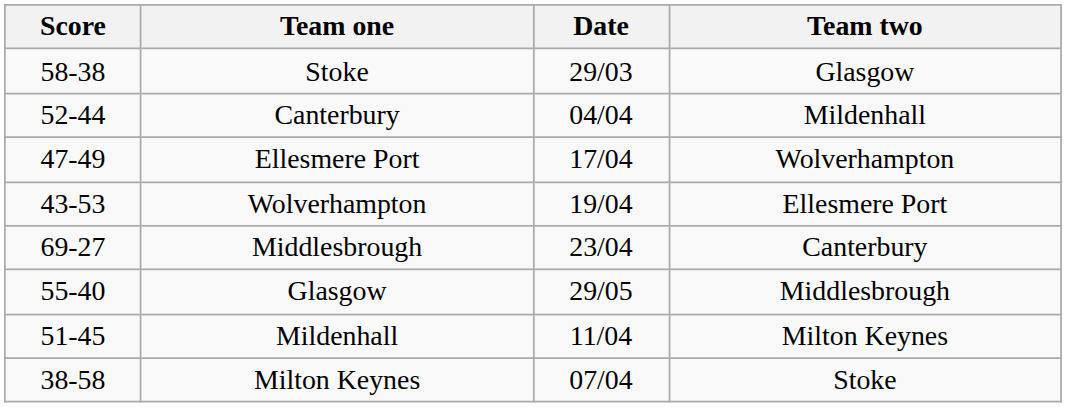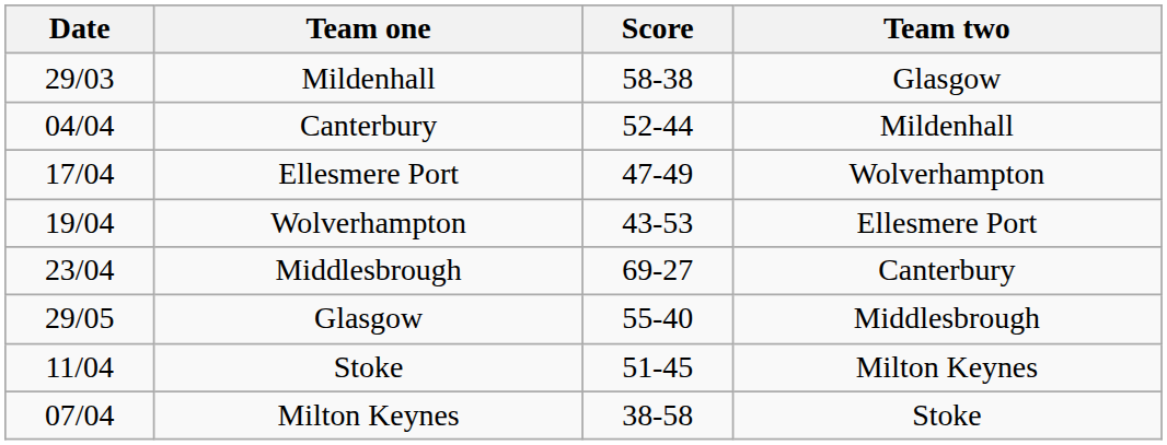columns swapped: Date <-> Score
row 2 | Team one: Stoke -> Mildenhall
row 8 | Team one: Mildenhall -> Stoke
